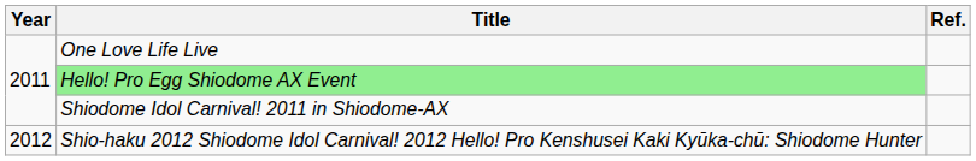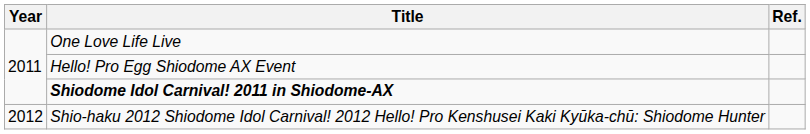Hello! Pro Egg Shiodome AX Event | Title: lightgreen background -> no background
Shiodome Idol Carnival! 2011 in Shiodome-AX | Title: normal -> bold
